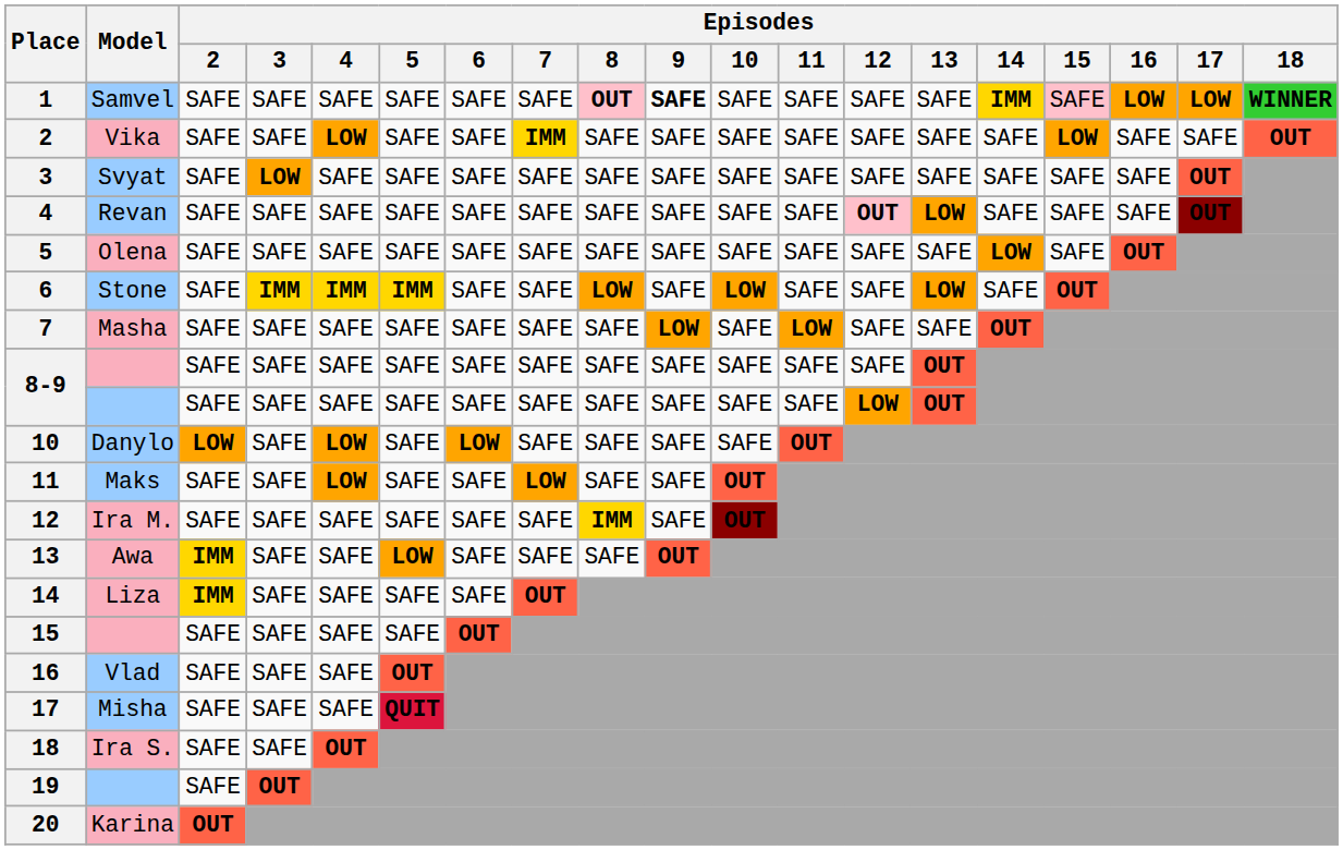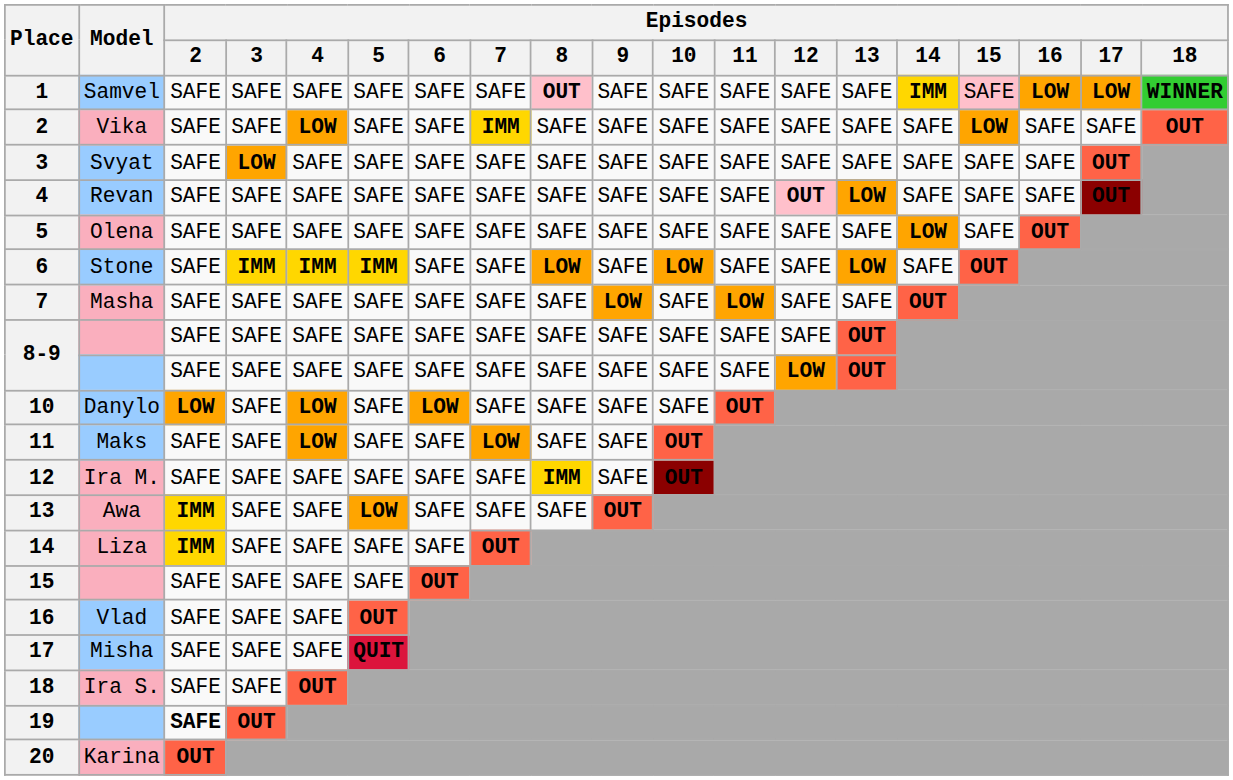1 | Episodes / 9: bold -> normal
19 | Episodes / 2: normal -> bold
